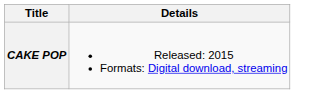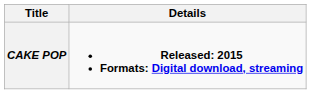CAKE POP | Details: normal -> bold
